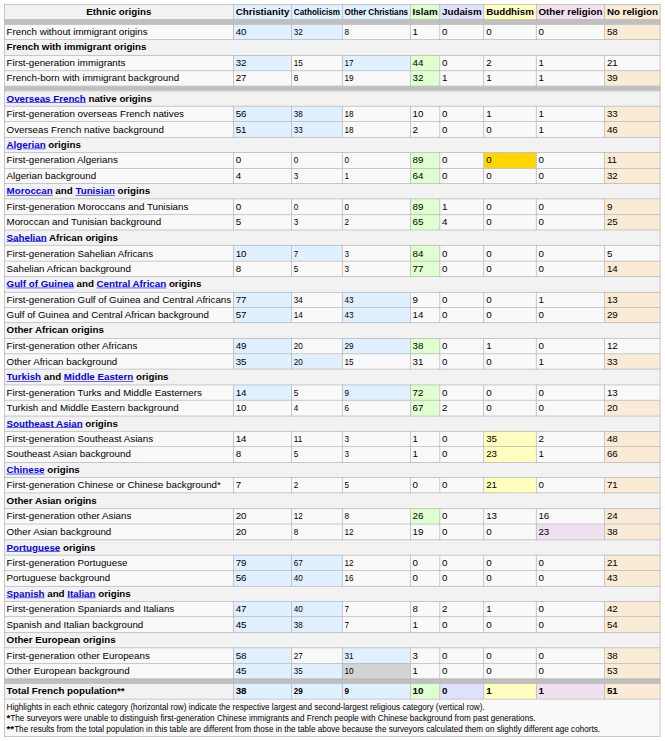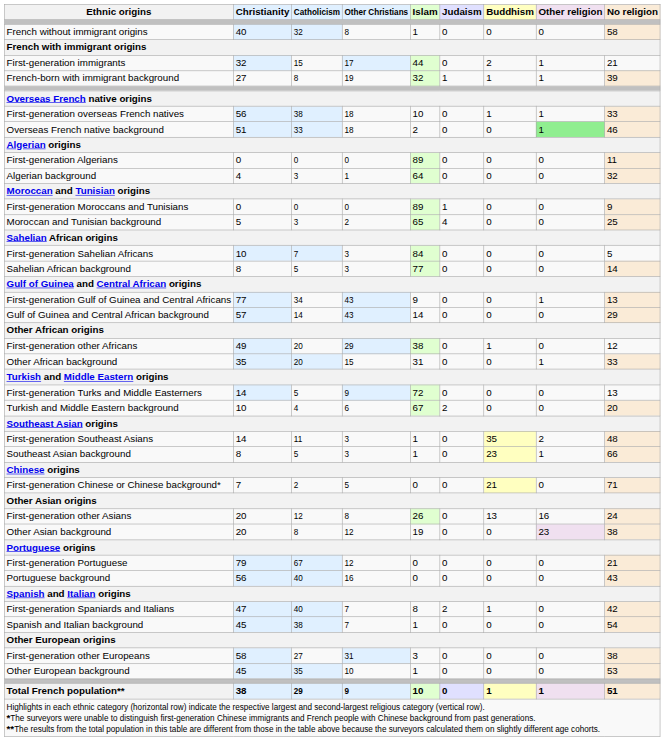Overseas French native background | Other religion: no background -> lightgreen background
First-generation Algerians | Buddhism: gold background -> no background
Other European background | Other Christians: lightgrey background -> no background
